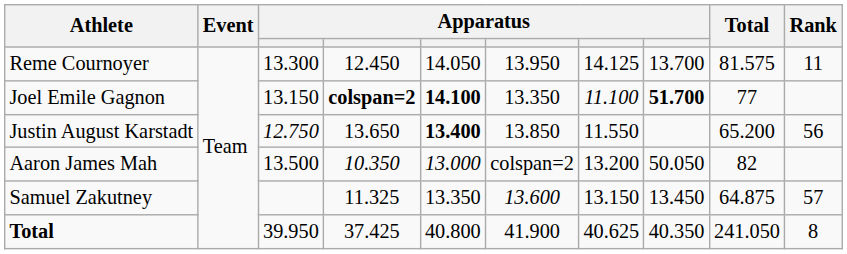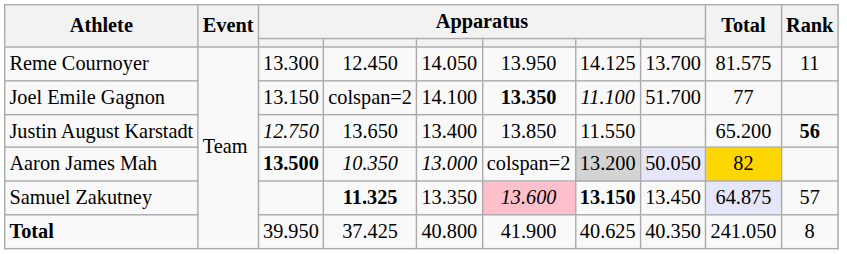Joel Emile Gagnon | column 4: bold -> normal
Joel Emile Gagnon | column 5: bold -> normal
Joel Emile Gagnon | column 6: normal -> bold
Joel Emile Gagnon | column 8: bold -> normal
Justin August Karstadt | column 5: bold -> normal
Justin August Karstadt | Rank: normal -> bold
Aaron James Mah | column 3: normal -> bold
Aaron James Mah | column 7: no background -> lightgrey background
Aaron James Mah | column 8: no background -> lavender background
Aaron James Mah | Total: no background -> gold background
Samuel Zakutney | column 4: normal -> bold
Samuel Zakutney | column 6: no background -> pink background
Samuel Zakutney | column 7: normal -> bold
Samuel Zakutney | Total: no background -> lavender background
